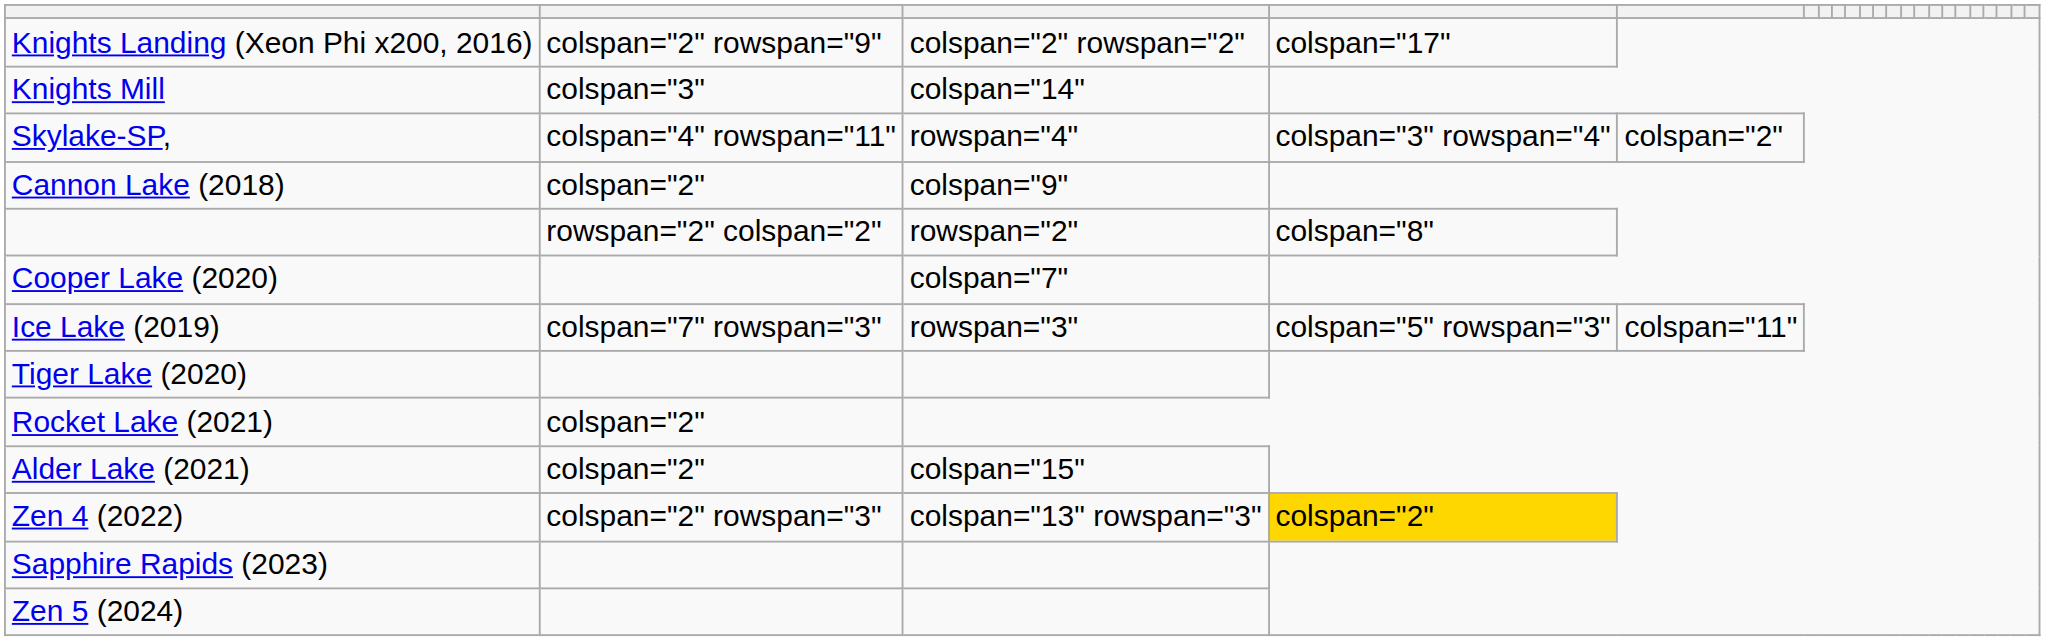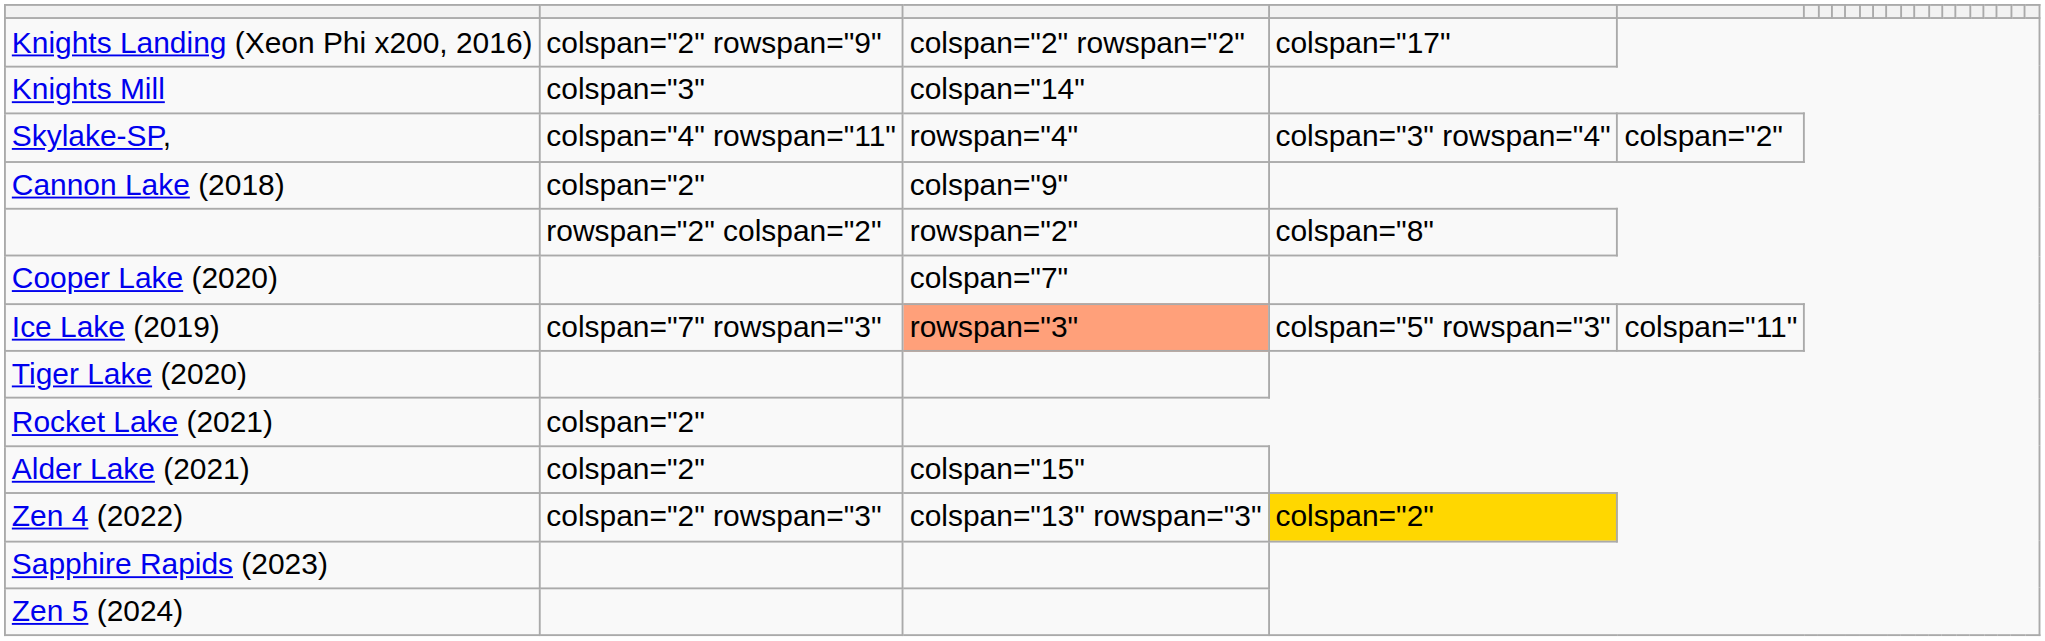Ice Lake (2019) | column 3: no background -> lightsalmon background
